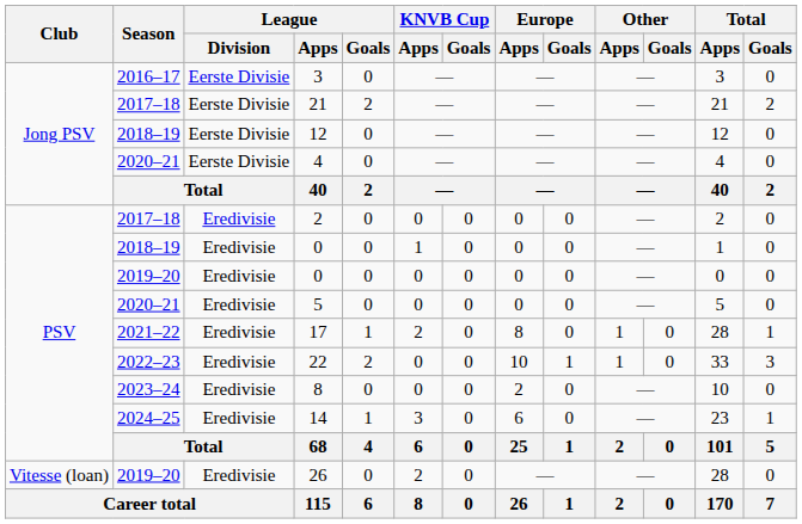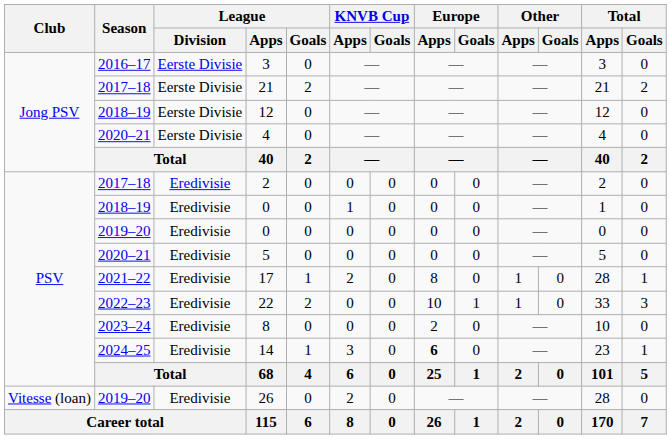14 | Europe / Apps: normal -> bold
